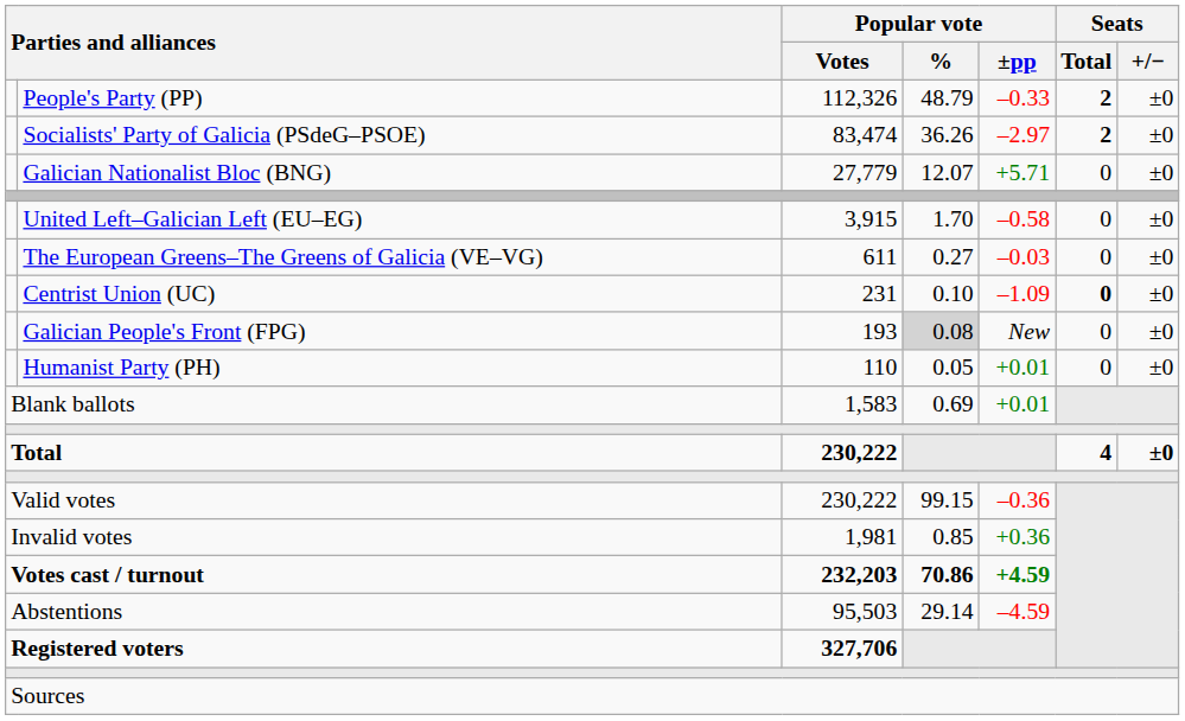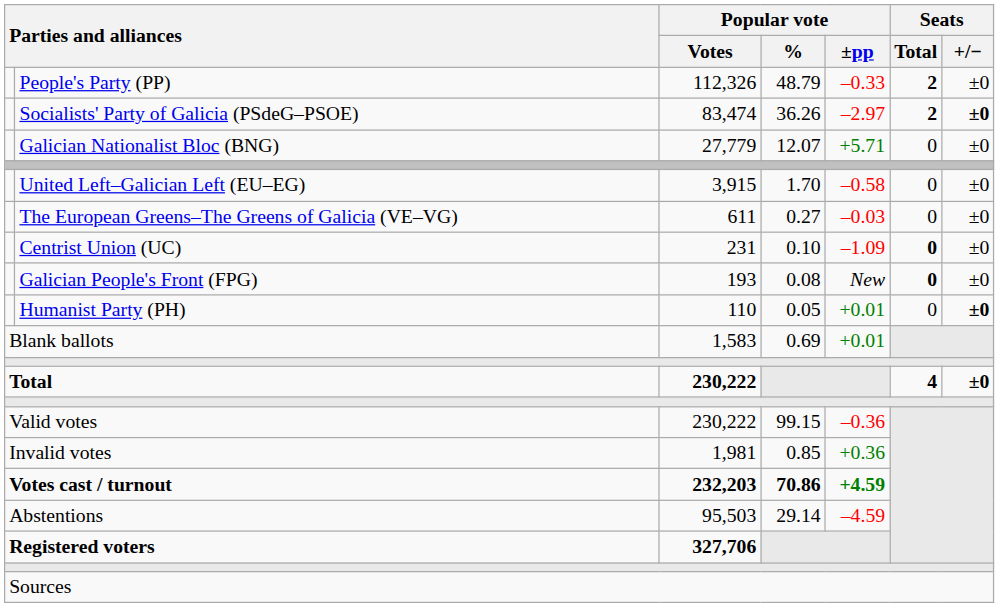Socialists' Party of Galicia (PSdeG–PSOE) | Seats / +/−: normal -> bold
Galician People's Front (FPG) | Popular vote / %: lightgrey background -> no background
Galician People's Front (FPG) | Seats / Total: normal -> bold
Humanist Party (PH) | Seats / +/−: normal -> bold
